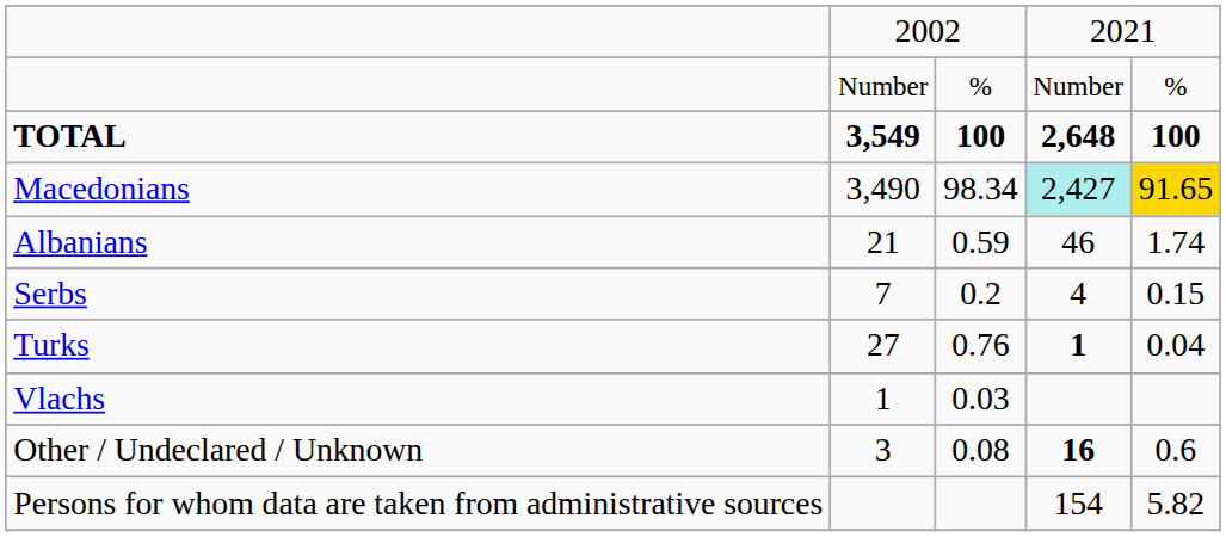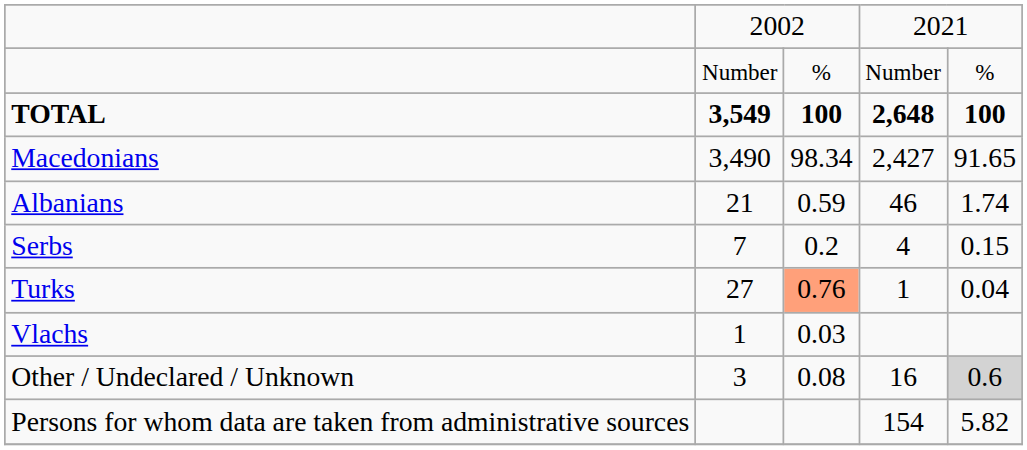Macedonians | column 4: paleturquoise background -> no background
Macedonians | column 5: gold background -> no background
Turks | column 3: no background -> lightsalmon background
Turks | column 4: bold -> normal
Other / Undeclared / Unknown | column 4: bold -> normal
Other / Undeclared / Unknown | column 5: no background -> lightgrey background
